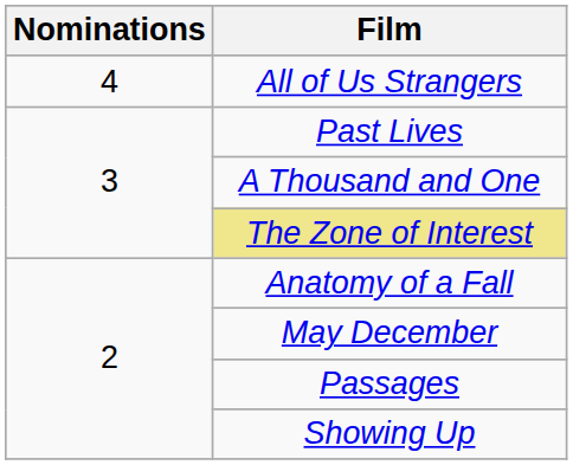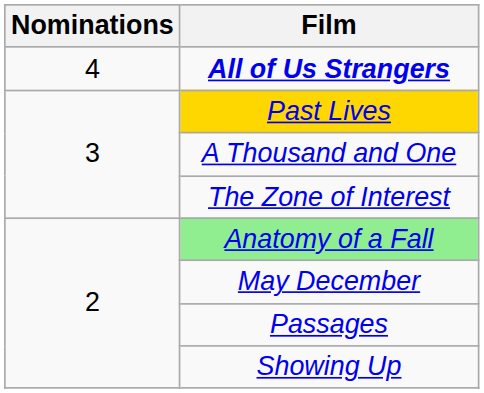All of Us Strangers | Film: normal -> bold
Past Lives | Film: no background -> gold background
The Zone of Interest | Film: khaki background -> no background
Anatomy of a Fall | Film: no background -> lightgreen background
